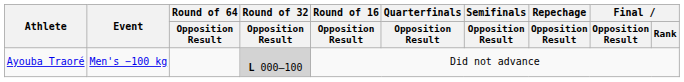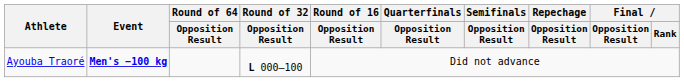Ayouba Traoré | Event: normal -> bold
Ayouba Traoré | Round of 32 / Opposition Result: lightgrey background -> no background
